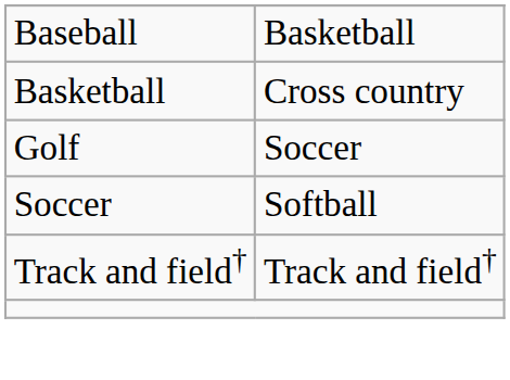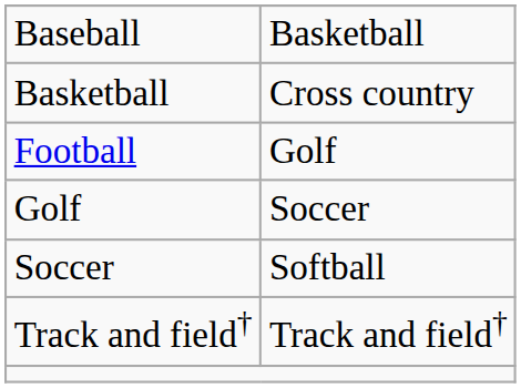+ row: Football | Golf
